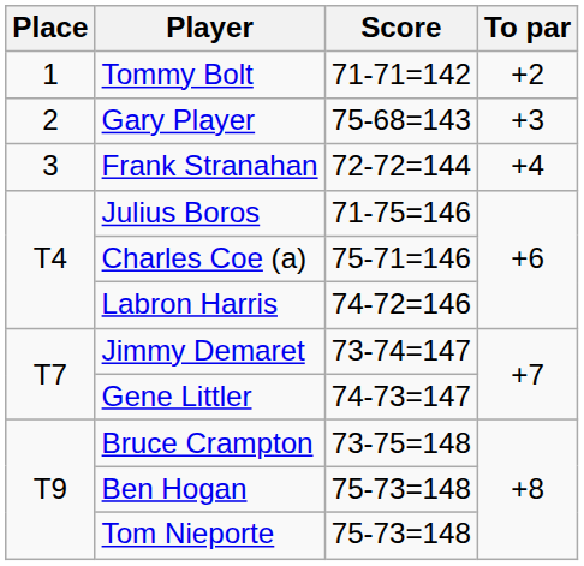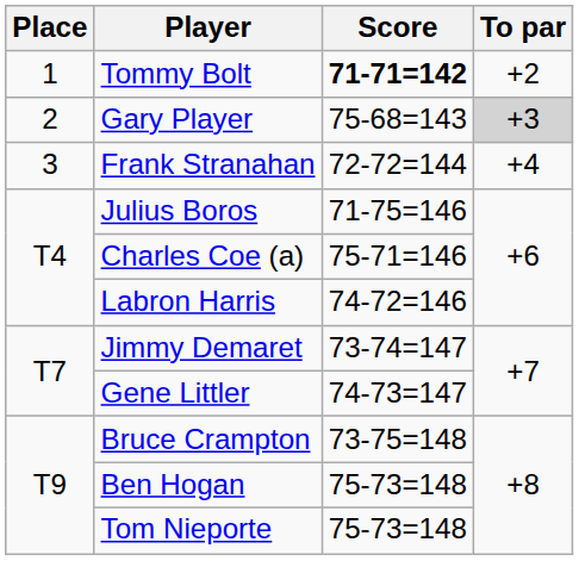Tommy Bolt | Score: normal -> bold
Gary Player | To par: no background -> lightgrey background
